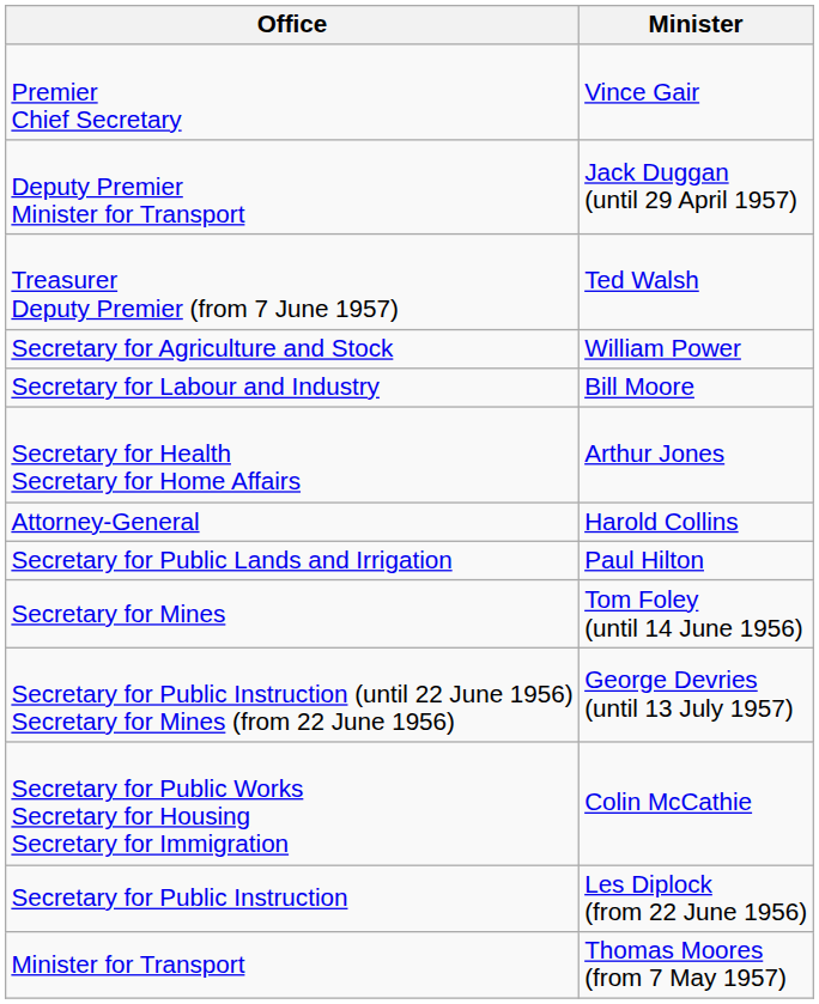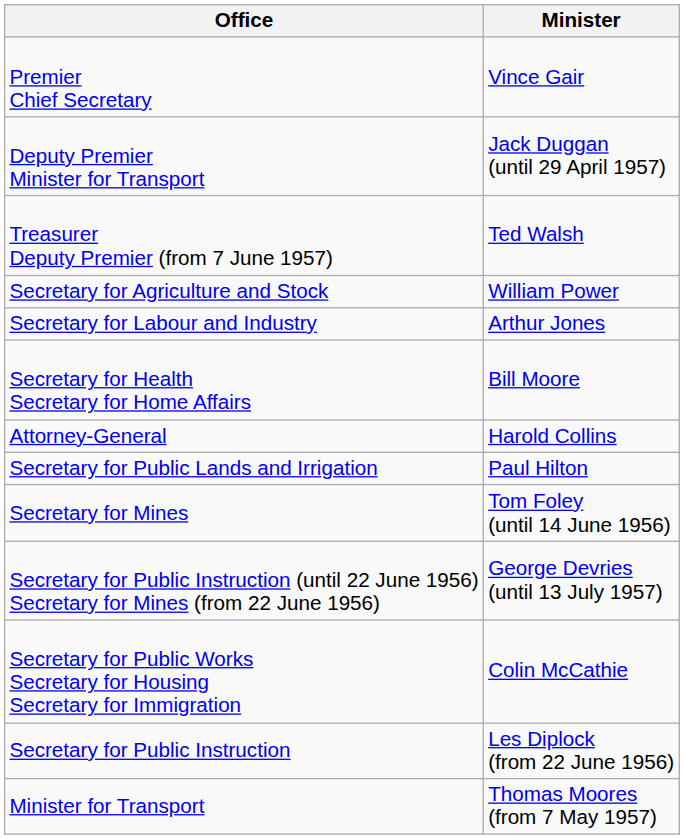Secretary for Labour and Industry | Minister: Bill Moore -> Arthur Jones
Secretary for Health Secretary for Home Affairs | Minister: Arthur Jones -> Bill Moore
